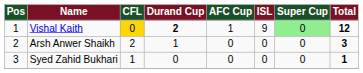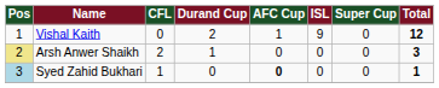Vishal Kaith | CFL: gold background -> no background
Vishal Kaith | Durand Cup: bold -> normal
Vishal Kaith | Super Cup: lightgreen background -> no background
Arsh Anwer Shaikh | Pos: no background -> khaki background
Syed Zahid Bukhari | Pos: no background -> lightblue background
Syed Zahid Bukhari | AFC Cup: normal -> bold
